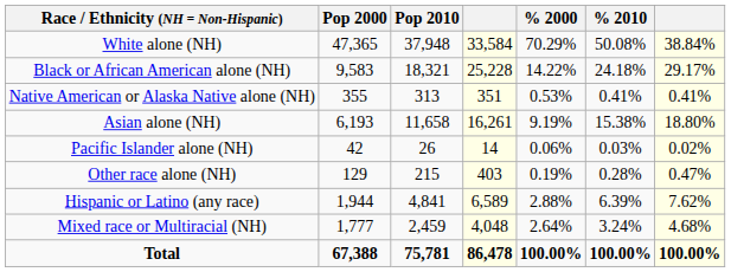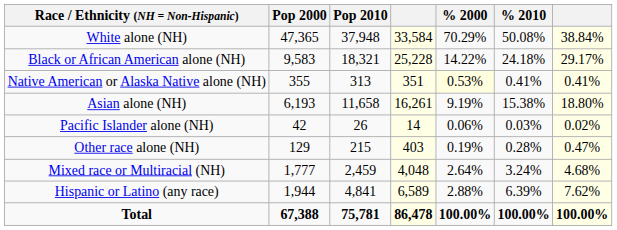Native American or Alaska Native alone (NH) | % 2000: no background -> lightyellow background
rows swapped: Mixed race or Multiracial (NH) <-> Hispanic or Latino (any race)
